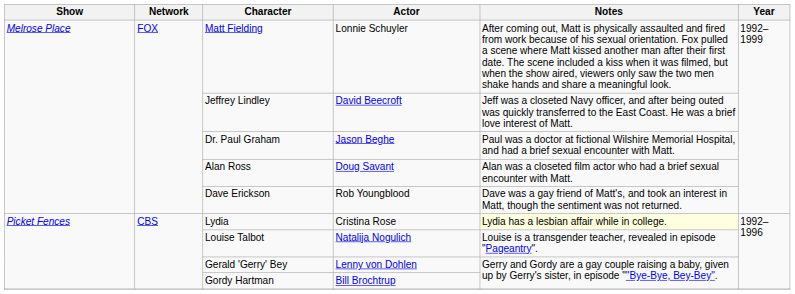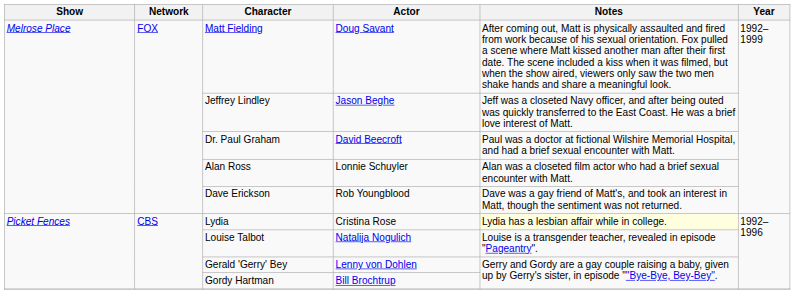Matt Fielding | Actor: Lonnie Schuyler -> Doug Savant
Jeffrey Lindley | Actor: David Beecroft -> Jason Beghe
Dr. Paul Graham | Actor: Jason Beghe -> David Beecroft
Alan Ross | Actor: Doug Savant -> Lonnie Schuyler
